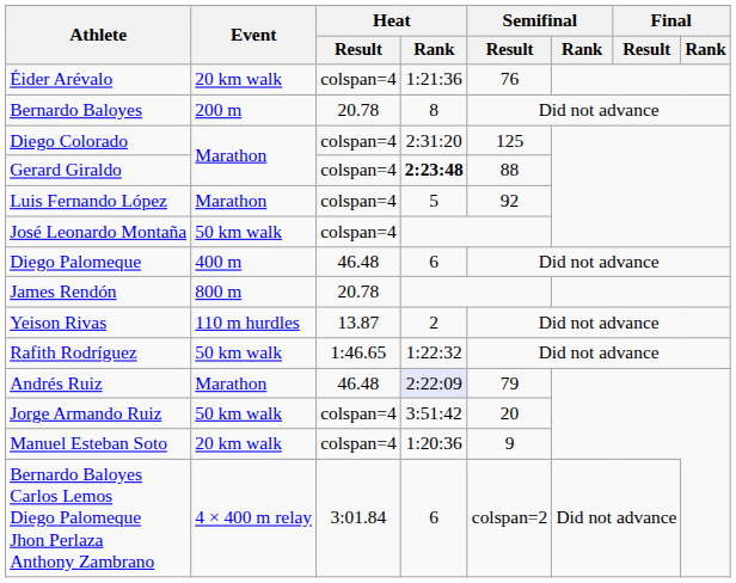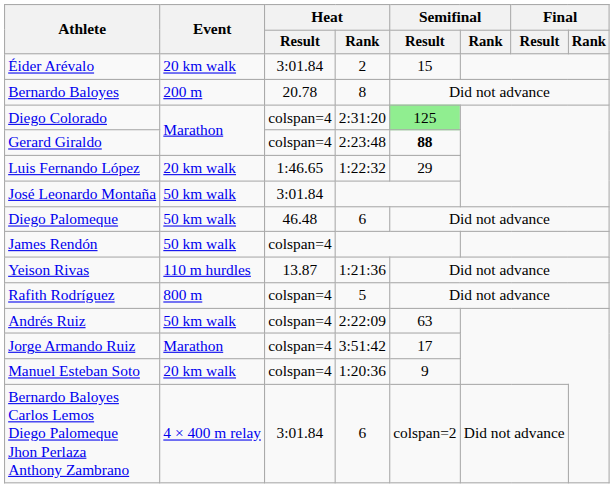Éider Arévalo | Heat / Result: colspan=4 -> 3:01.84
Éider Arévalo | Heat / Rank: 1:21:36 -> 2
Éider Arévalo | Semifinal / Result: 76 -> 15
Diego Colorado | Semifinal / Result: no background -> lightgreen background
Gerard Giraldo | Heat / Rank: bold -> normal
Gerard Giraldo | Semifinal / Result: normal -> bold
Luis Fernando López | Event: Marathon -> 20 km walk
Luis Fernando López | Heat / Result: colspan=4 -> 1:46.65
Luis Fernando López | Heat / Rank: 5 -> 1:22:32
Luis Fernando López | Semifinal / Result: 92 -> 29
José Leonardo Montaña | Heat / Result: colspan=4 -> 3:01.84
Diego Palomeque | Event: 400 m -> 50 km walk
James Rendón | Event: 800 m -> 50 km walk
James Rendón | Heat / Result: 20.78 -> colspan=4
Yeison Rivas | Heat / Rank: 2 -> 1:21:36
Rafith Rodríguez | Event: 50 km walk -> 800 m
Rafith Rodríguez | Heat / Result: 1:46.65 -> colspan=4
Rafith Rodríguez | Heat / Rank: 1:22:32 -> 5
Andrés Ruiz | Event: Marathon -> 50 km walk
Andrés Ruiz | Heat / Result: 46.48 -> colspan=4
Andrés Ruiz | Heat / Rank: lavender background -> no background
Andrés Ruiz | Semifinal / Result: 79 -> 63
Jorge Armando Ruiz | Event: 50 km walk -> Marathon
Jorge Armando Ruiz | Semifinal / Result: 20 -> 17
